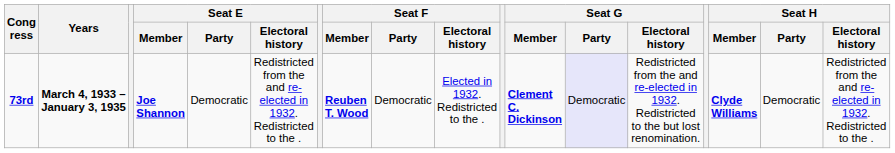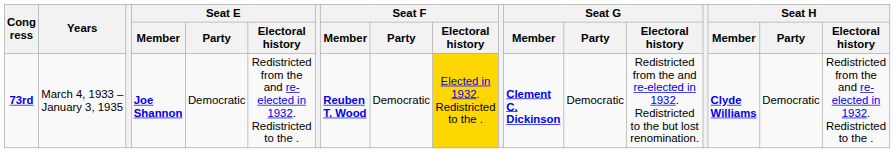73rd | Years: bold -> normal
73rd | Seat F / Electoral history: no background -> gold background
73rd | Seat G / Party: lavender background -> no background
